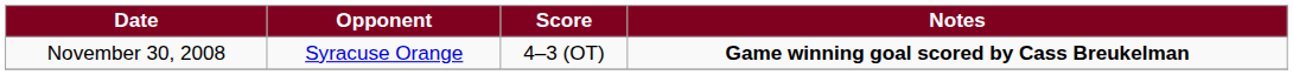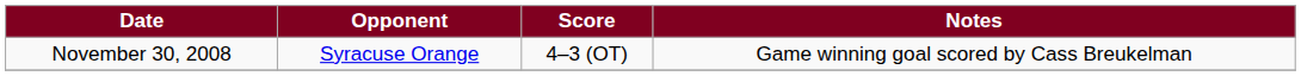November 30, 2008 | Notes: bold -> normal
